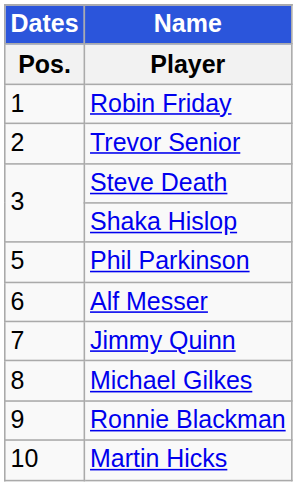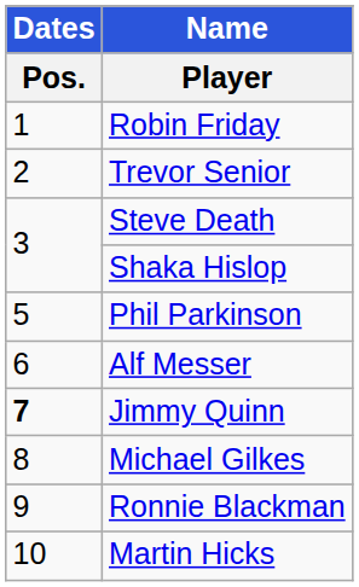Jimmy Quinn | Dates / Pos.: normal -> bold
